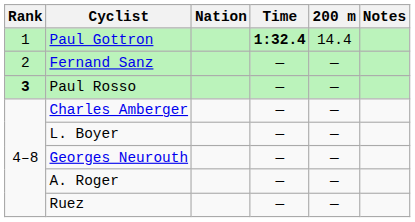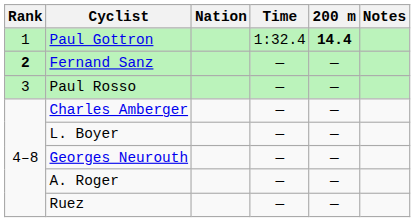Paul Gottron | Time: bold -> normal
Paul Gottron | 200 m: normal -> bold
Fernand Sanz | Rank: normal -> bold
Paul Rosso | Rank: bold -> normal
